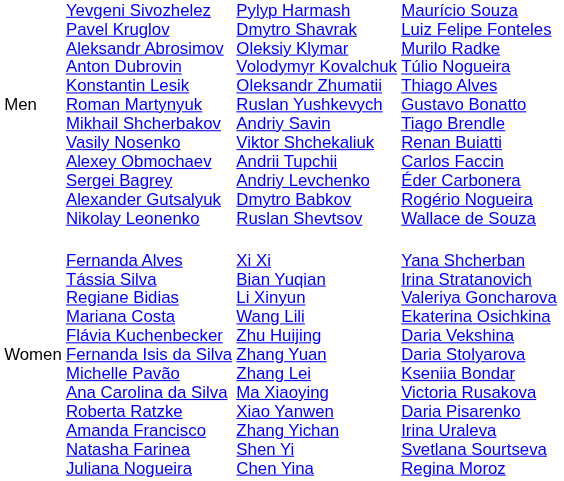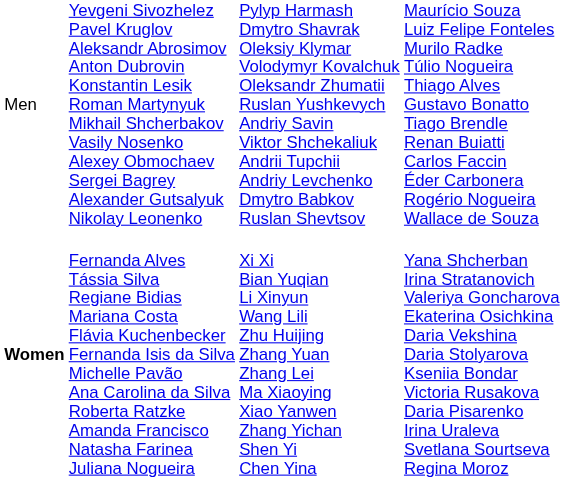Women | column 1: normal -> bold
